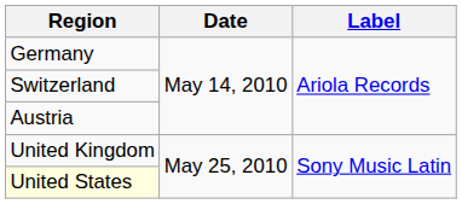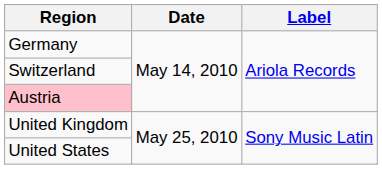Austria | Region: no background -> pink background
United States | Region: lightyellow background -> no background
